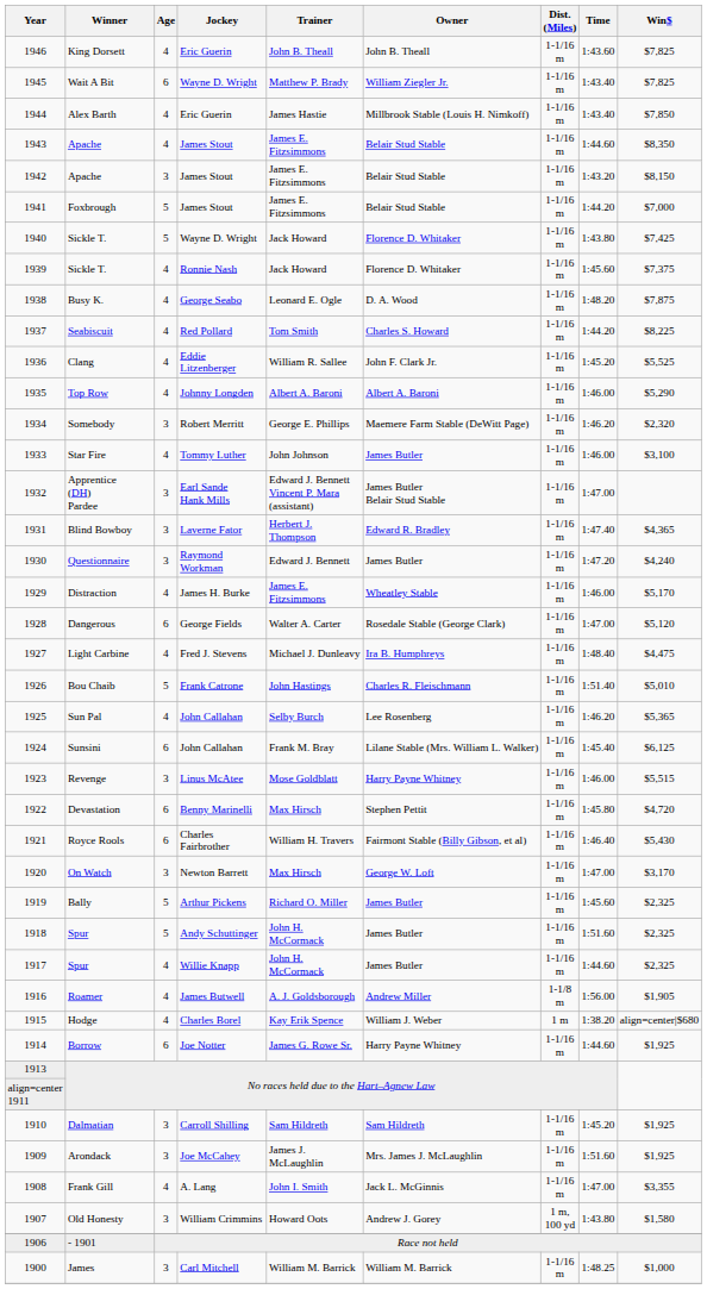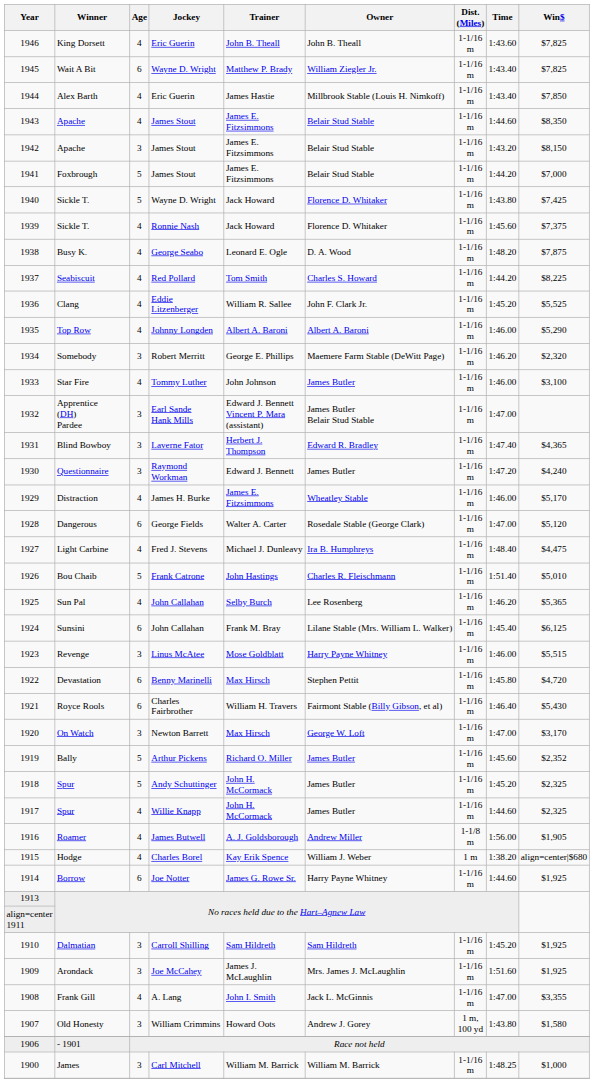Bally | Win$: $2,325 -> $2,352
1918 / Spur | Time: 1:51.60 -> 1:45.20
